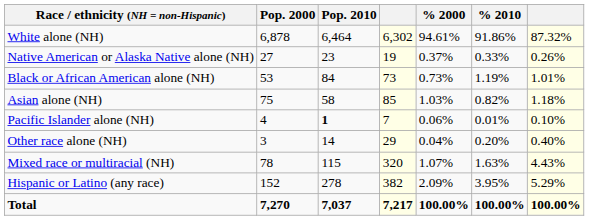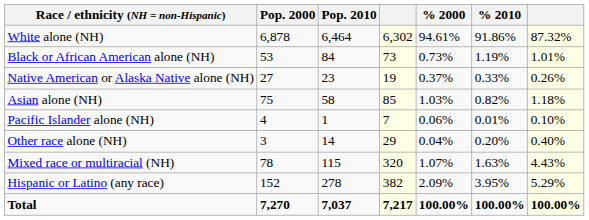rows swapped: Black or African American alone (NH) <-> Native American or Alaska Native alone (NH)
Pacific Islander alone (NH) | Pop. 2010: bold -> normal
